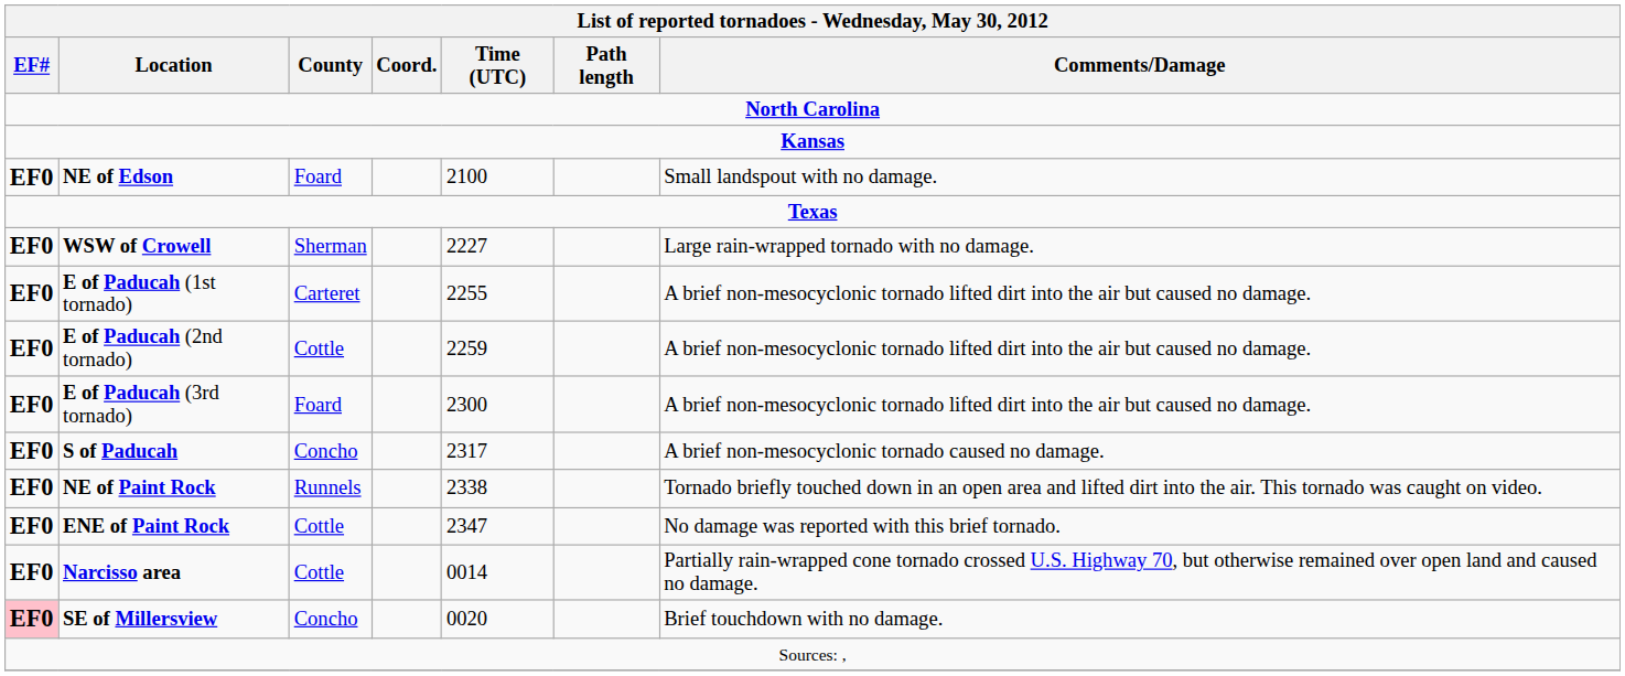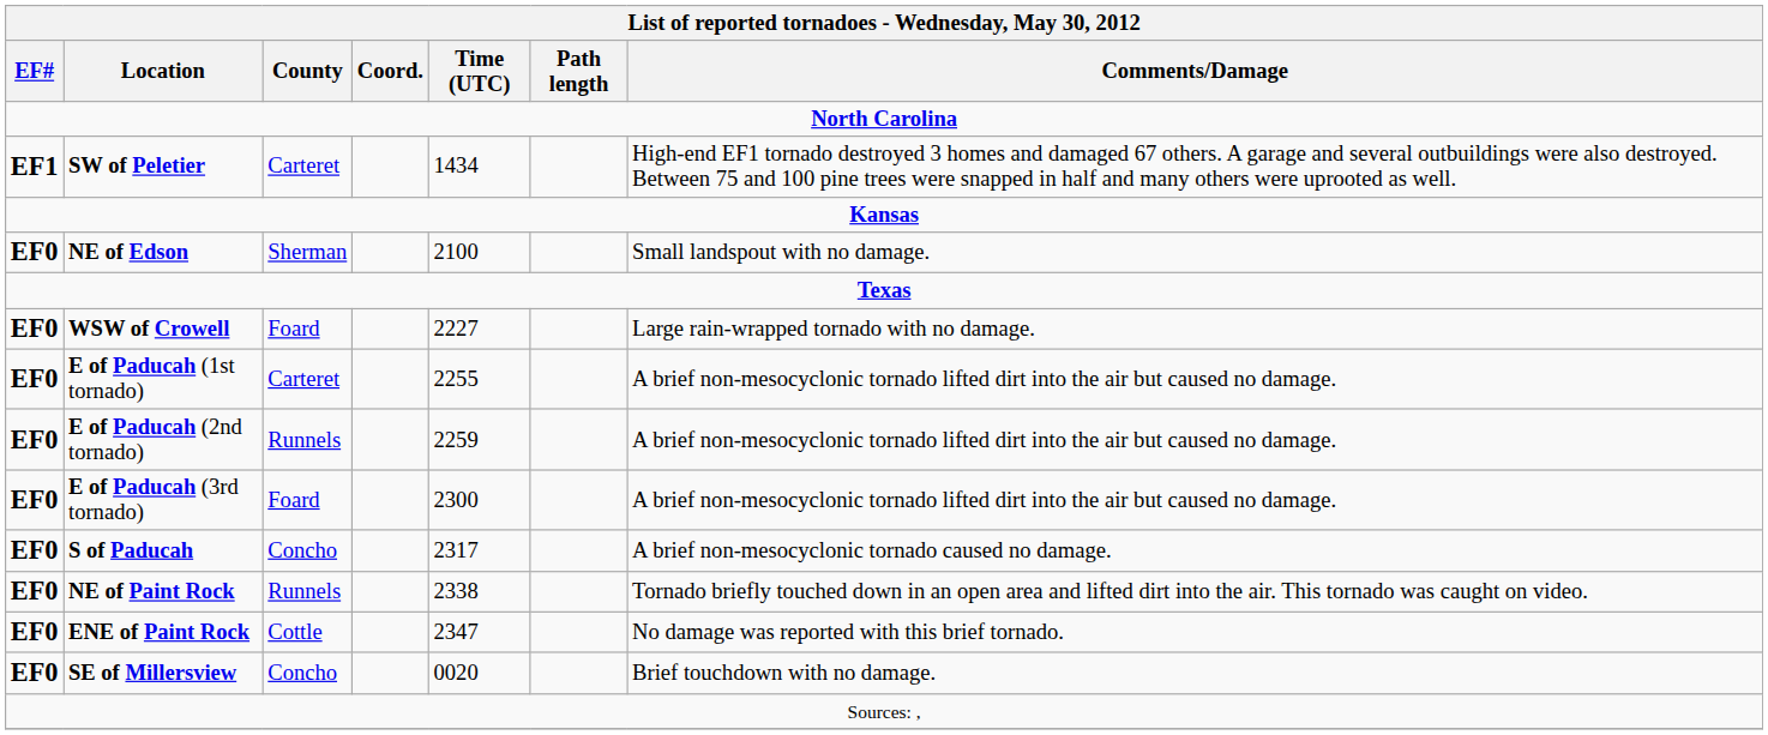+ row: EF1 | SW of Peletier | Carteret | 1434 | High-end EF1 tornado destroyed 3 homes and damaged 67 others. A garage and several outbuildings were also destroyed. Between 75 and 100 pine trees were snapped in half and many others were uprooted as well.
NE of Edson | County: Foard -> Sherman
WSW of Crowell | County: Sherman -> Foard
E of Paducah (2nd tornado) | County: Cottle -> Runnels
- row: EF0 | Narcisso area | Cottle | 0014 | Partially rain-wrapped cone tornado crossed U.S. Highway 70, but otherwise remained over open land and caused no damage.
SE of Millersview | EF#: pink background -> no background
